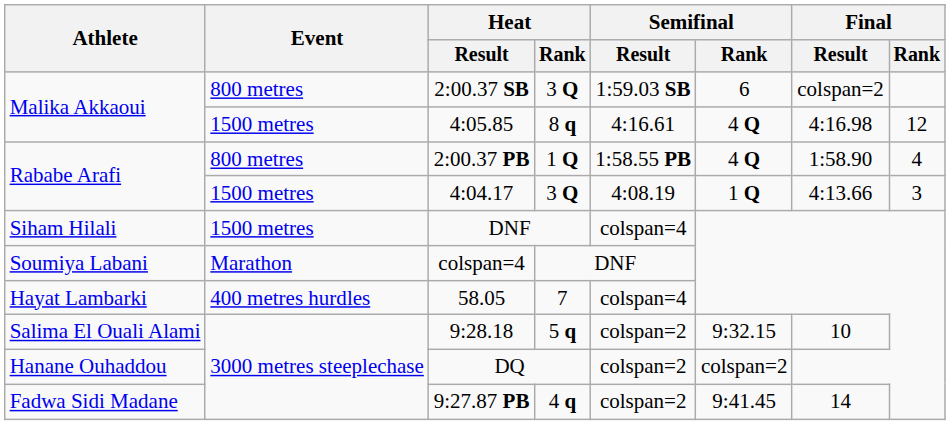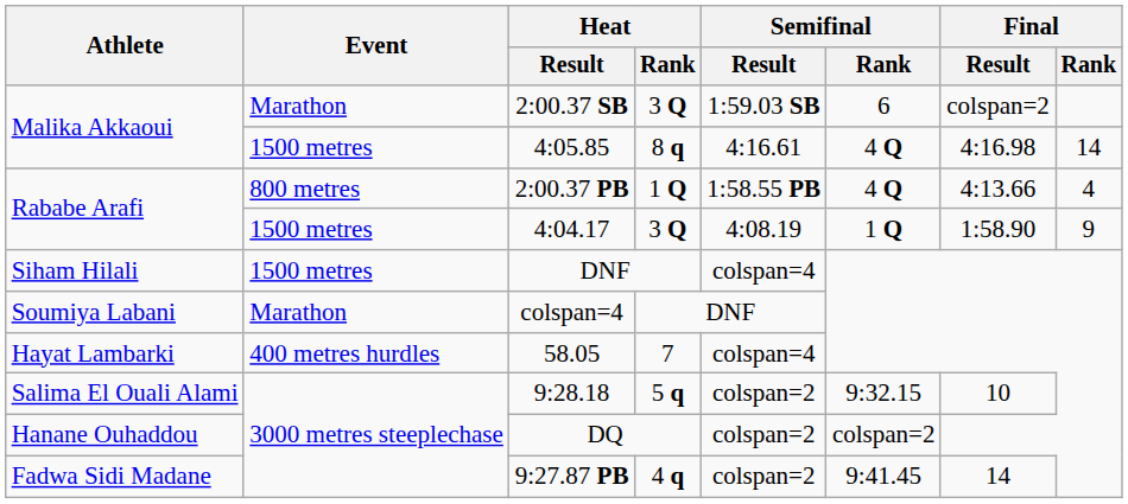2:00.37 SB | Event: 800 metres -> Marathon
4:05.85 | Final / Rank: 12 -> 14
2:00.37 PB | Final / Result: 1:58.90 -> 4:13.66
4:04.17 | Final / Result: 4:13.66 -> 1:58.90
4:04.17 | Final / Rank: 3 -> 9
